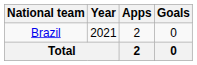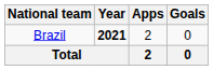Brazil | Year: normal -> bold
